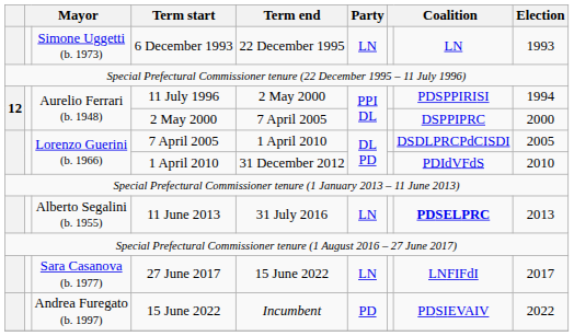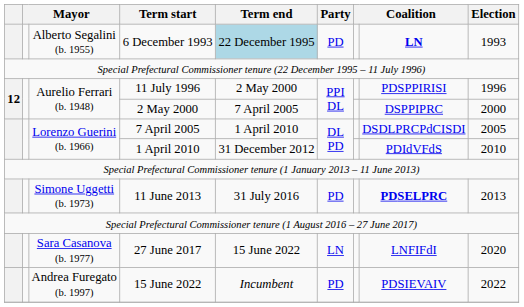6 December 1993 | column 3: Simone Uggetti (b. 1973) -> Alberto Segalini (b. 1955)
6 December 1993 | Term end: no background -> lightblue background
6 December 1993 | Party: LN -> PD
6 December 1993 | column 8: normal -> bold
11 July 1996 | Election: 1994 -> 1996
11 June 2013 | column 3: Alberto Segalini (b. 1955) -> Simone Uggetti (b. 1973)
11 June 2013 | Party: LN -> PD
27 June 2017 | Election: 2017 -> 2020
